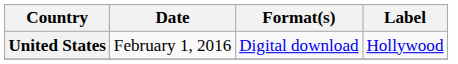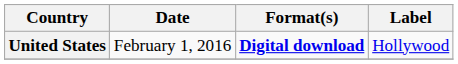United States | Format(s): normal -> bold
